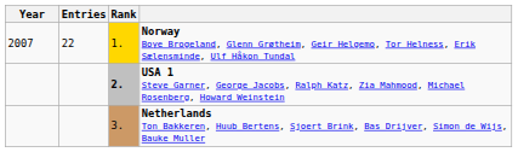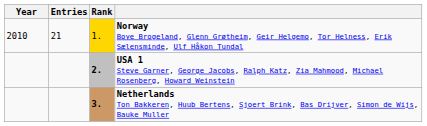row 2 | Year: 2007 -> 2010
row 2 | Entries: 22 -> 21
row 4 | Rank: normal -> bold
